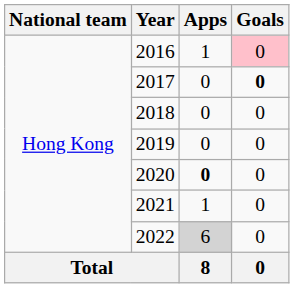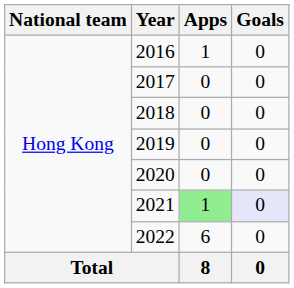2016 | Goals: pink background -> no background
2017 | Goals: bold -> normal
2020 | Apps: bold -> normal
2021 | Apps: no background -> lightgreen background
2021 | Goals: no background -> lavender background
2022 | Apps: lightgrey background -> no background
